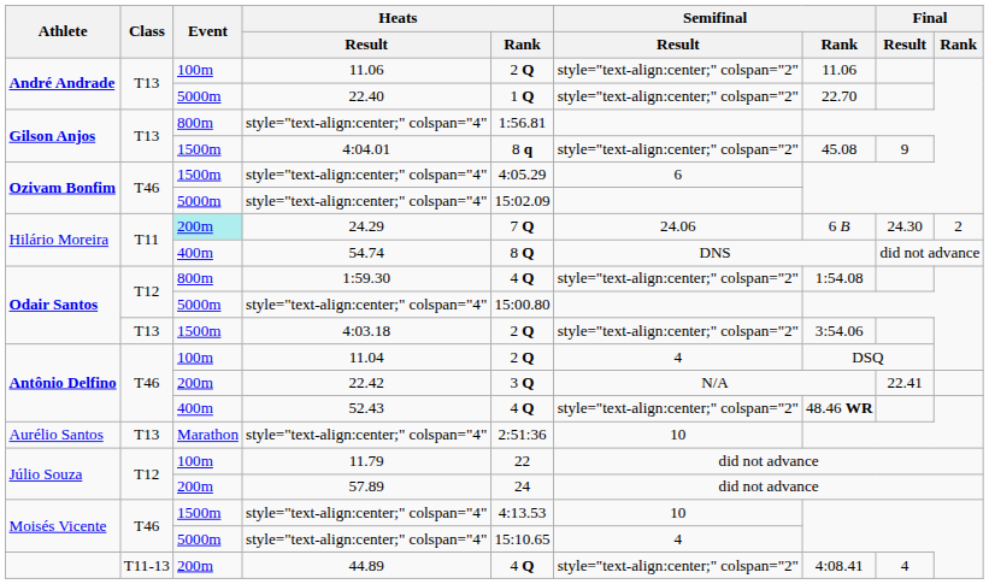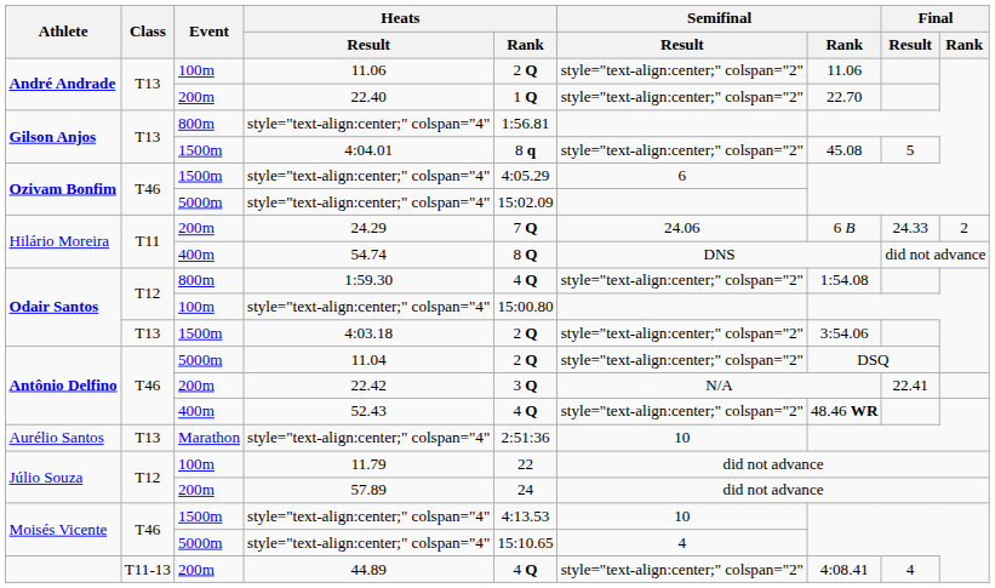22.40 | Event: 5000m -> 200m
4:04.01 | Final / Result: 9 -> 5
24.29 | Event: paleturquoise background -> no background
24.29 | Final / Result: 24.30 -> 24.33
Odair Santos / style="text-align:center;" colspan="4" | Event: 5000m -> 100m
11.04 | Event: 100m -> 5000m
11.04 | Semifinal / Result: 4 -> style="text-align:center;" colspan="2"
